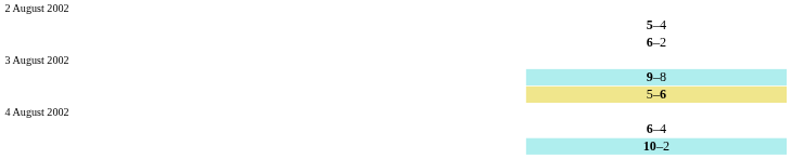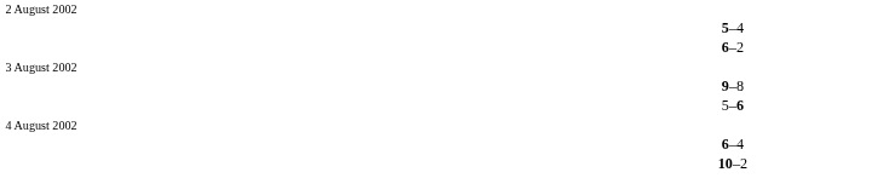9–8 | column 2: paleturquoise background -> no background
5–6 | column 2: khaki background -> no background
10–2 | column 2: paleturquoise background -> no background
